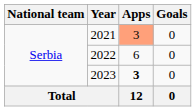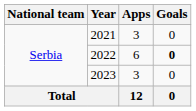2021 | Apps: lightsalmon background -> no background
2022 | Goals: normal -> bold
2023 | Apps: bold -> normal
